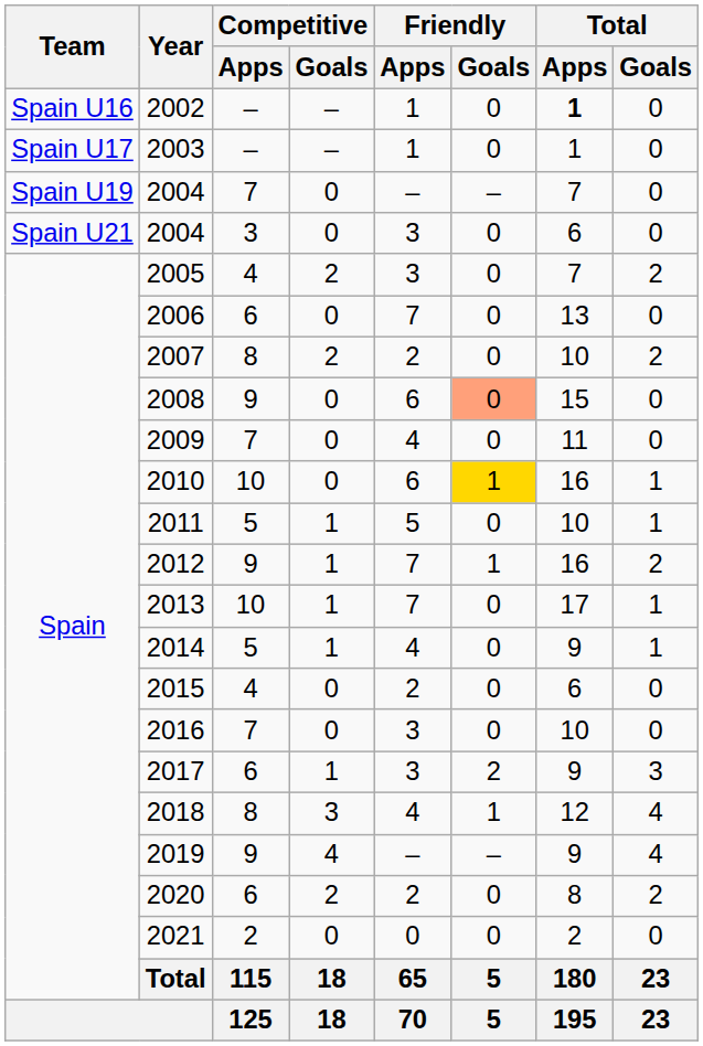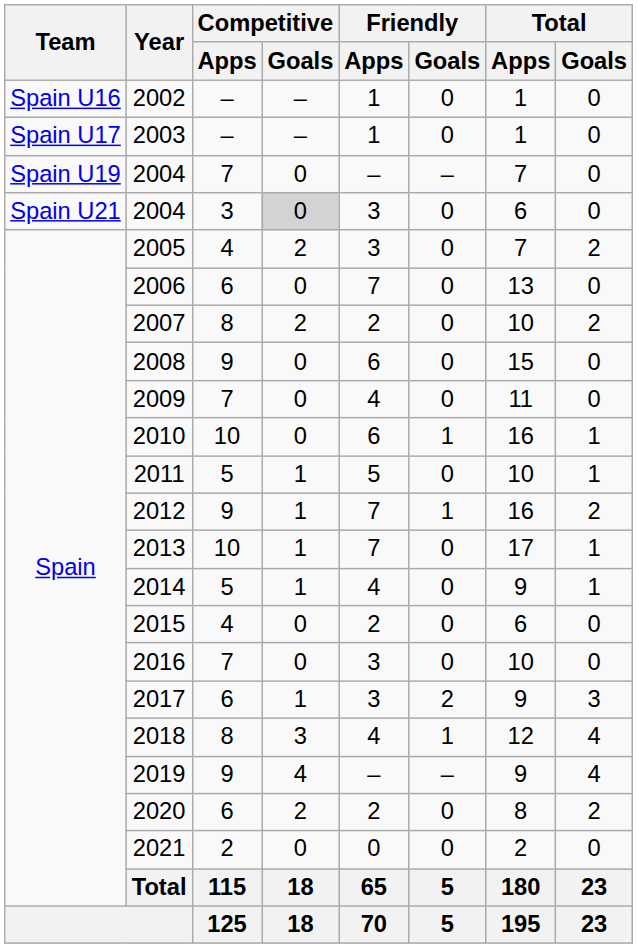2002 | Total / Apps: bold -> normal
2004 / 3 | Competitive / Goals: no background -> lightgrey background
2008 | Friendly / Goals: lightsalmon background -> no background
2010 | Friendly / Goals: gold background -> no background
